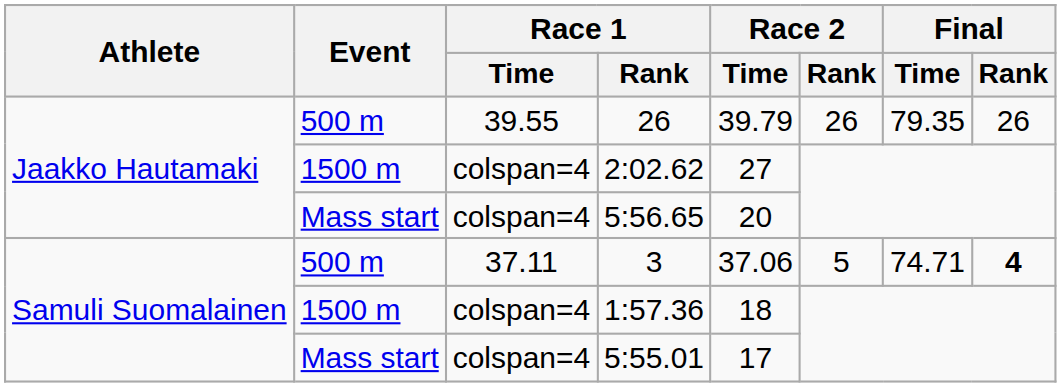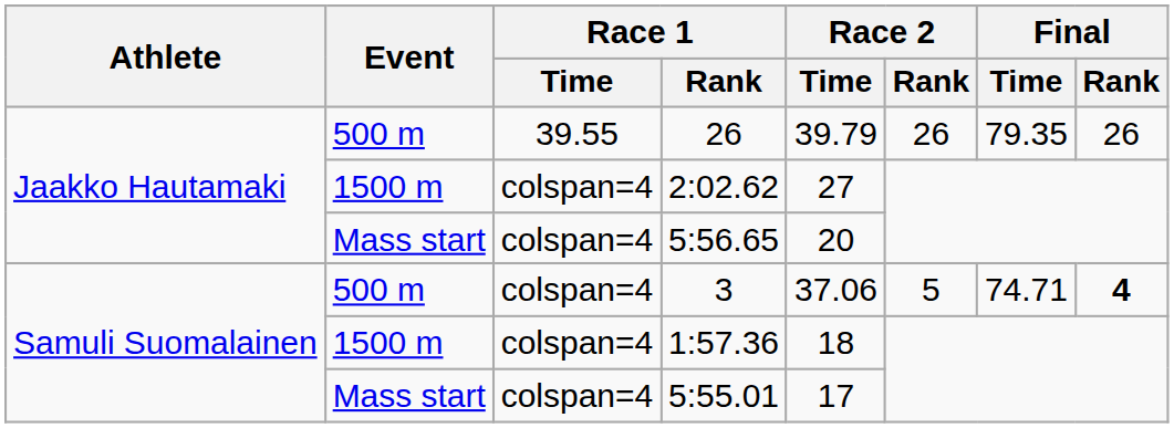3 | Race 1 / Time: 37.11 -> colspan=4
